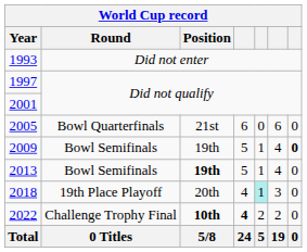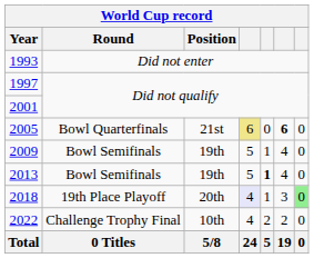2005 | column 4: no background -> khaki background
2005 | column 6: normal -> bold
2009 | column 7: bold -> normal
2013 | Position: bold -> normal
2013 | column 5: normal -> bold
2018 | column 4: no background -> lavender background
2018 | column 5: paleturquoise background -> no background
2018 | column 7: no background -> lightgreen background
2022 | Position: bold -> normal
2022 | column 4: bold -> normal
